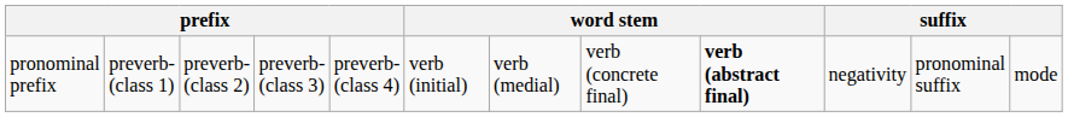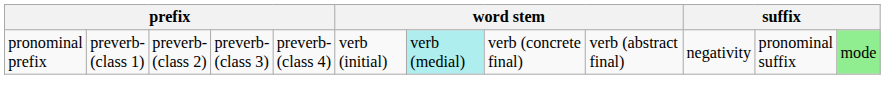pronominal prefix | column 7: no background -> paleturquoise background
pronominal prefix | column 9: bold -> normal
pronominal prefix | column 12: no background -> lightgreen background
